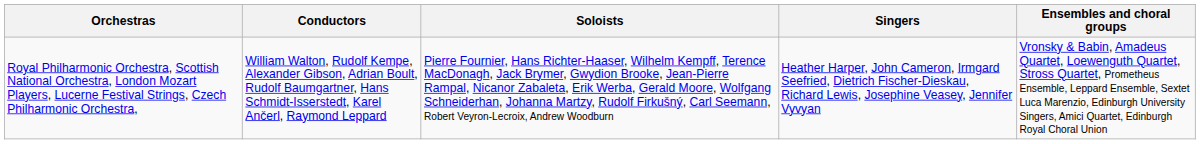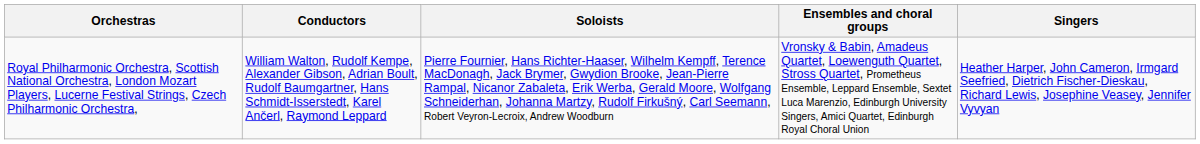columns swapped: Singers <-> Ensembles and choral groups
